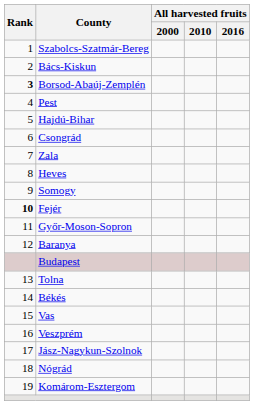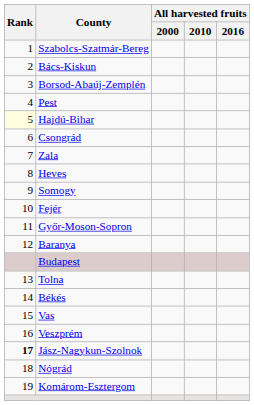Borsod-Abaúj-Zemplén | Rank: bold -> normal
Hajdú-Bihar | Rank: no background -> lightyellow background
Fejér | Rank: bold -> normal
Jász-Nagykun-Szolnok | Rank: normal -> bold
